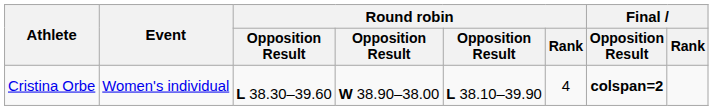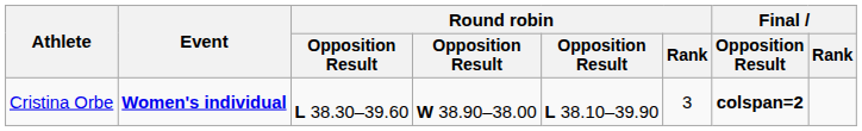Cristina Orbe | Event: normal -> bold
Cristina Orbe | Round robin / Rank: 4 -> 3
